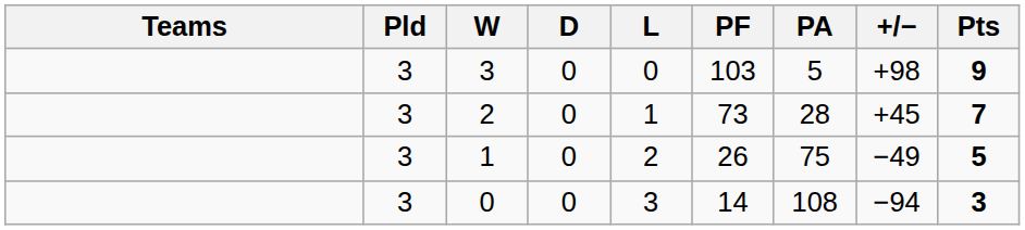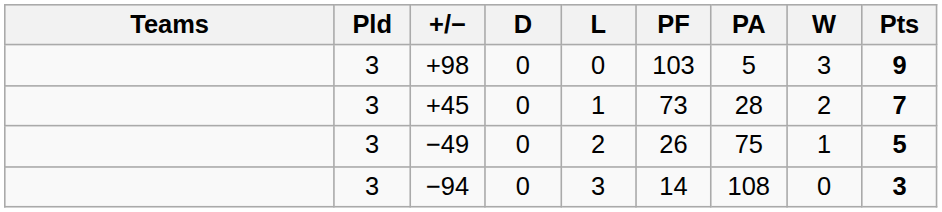columns swapped: W <-> +/−
